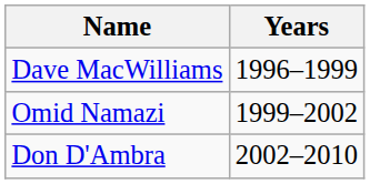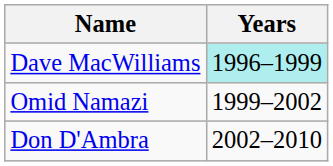Dave MacWilliams | Years: no background -> paleturquoise background
